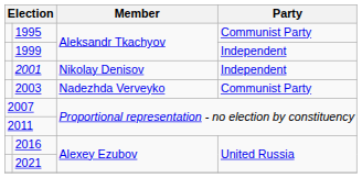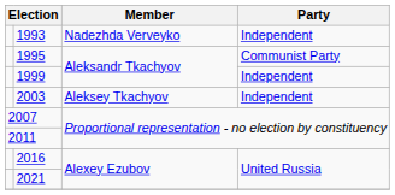+ row: 1993 | Nadezhda Verveyko | Independent
- row: 2001 | Nikolay Denisov | Independent
2003 | Member: Nadezhda Verveyko -> Aleksey Tkachyov
2003 | Party: Communist Party -> Independent
